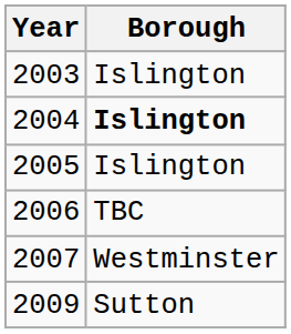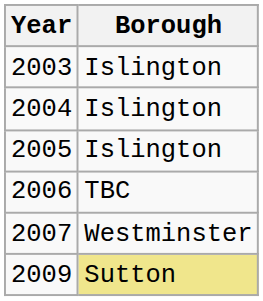2004 | Borough: bold -> normal
2009 | Borough: no background -> khaki background
